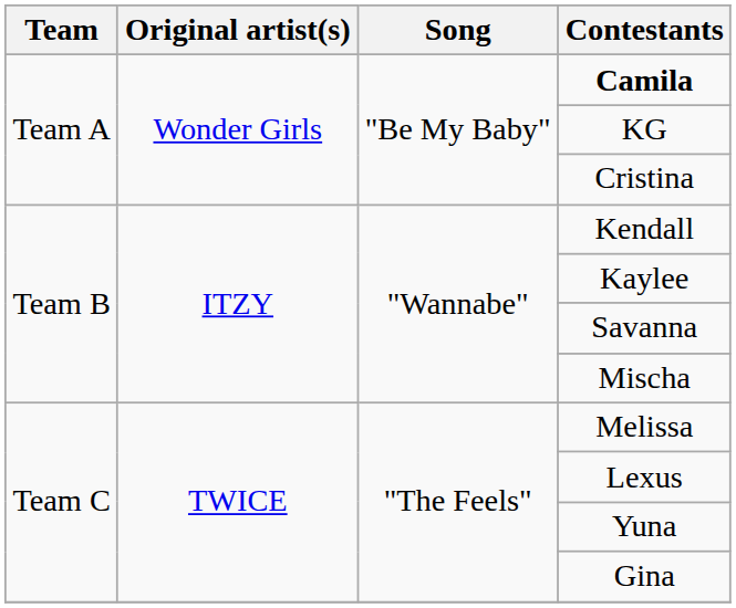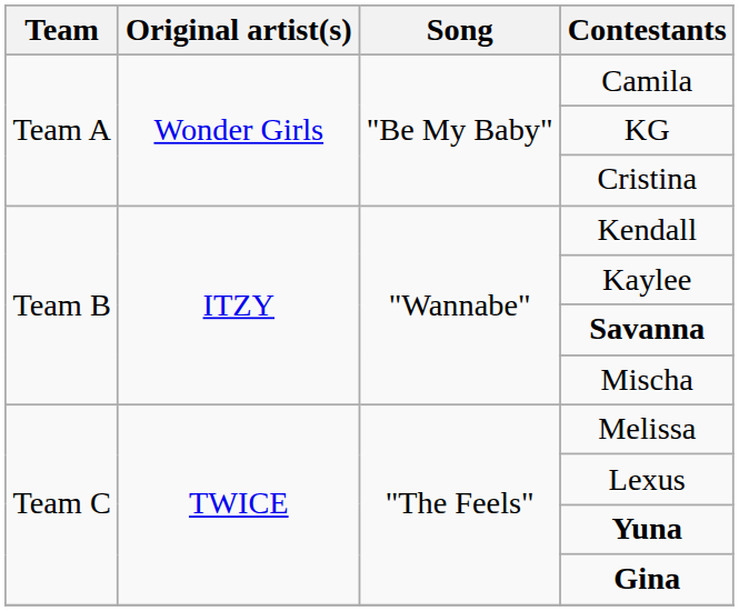Camila | Contestants: bold -> normal
Savanna | Contestants: normal -> bold
Yuna | Contestants: normal -> bold
Gina | Contestants: normal -> bold
